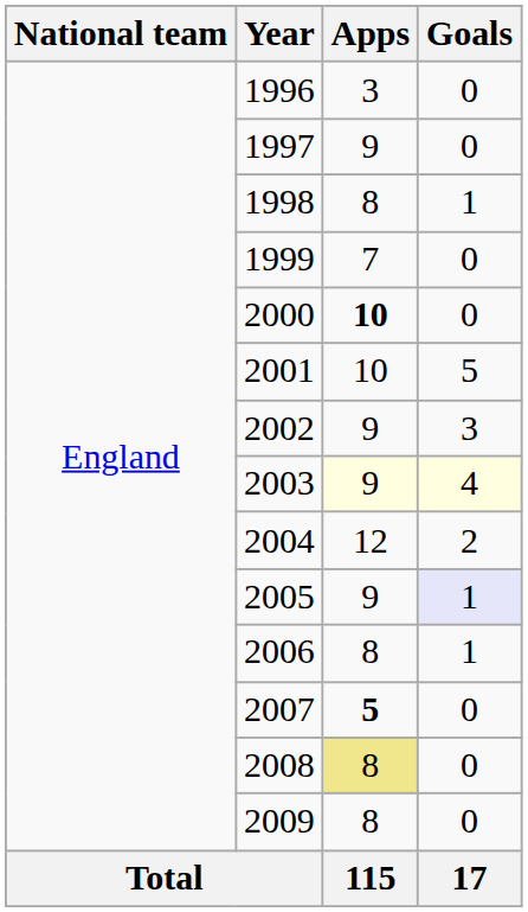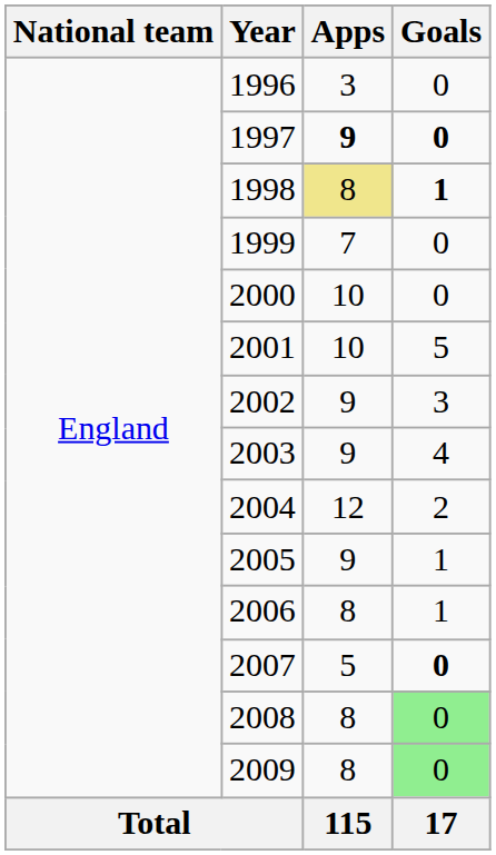1997 | Apps: normal -> bold
1997 | Goals: normal -> bold
1998 | Apps: no background -> khaki background
1998 | Goals: normal -> bold
2000 | Apps: bold -> normal
2003 | Apps: lightyellow background -> no background
2003 | Goals: lightyellow background -> no background
2005 | Goals: lavender background -> no background
2007 | Apps: bold -> normal
2007 | Goals: normal -> bold
2008 | Apps: khaki background -> no background
2008 | Goals: no background -> lightgreen background
2009 | Goals: no background -> lightgreen background
